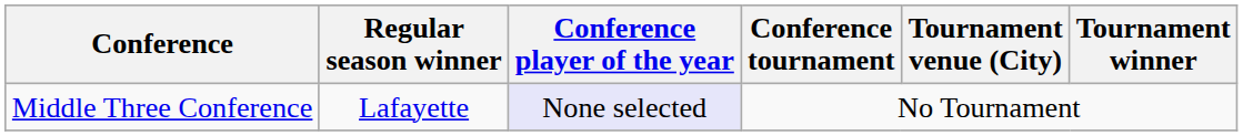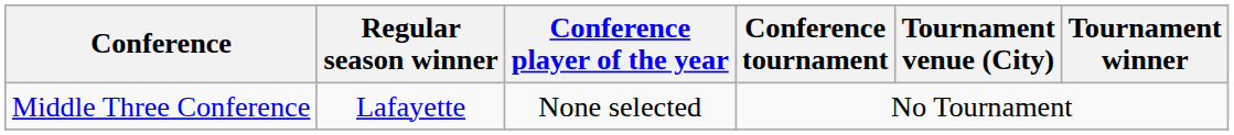Middle Three Conference | Conference player of the year: lavender background -> no background
